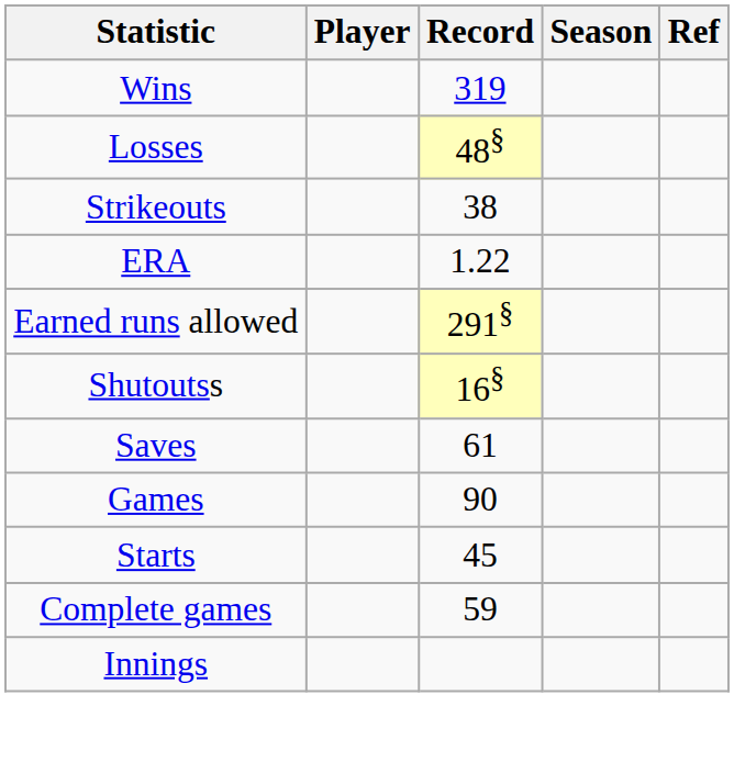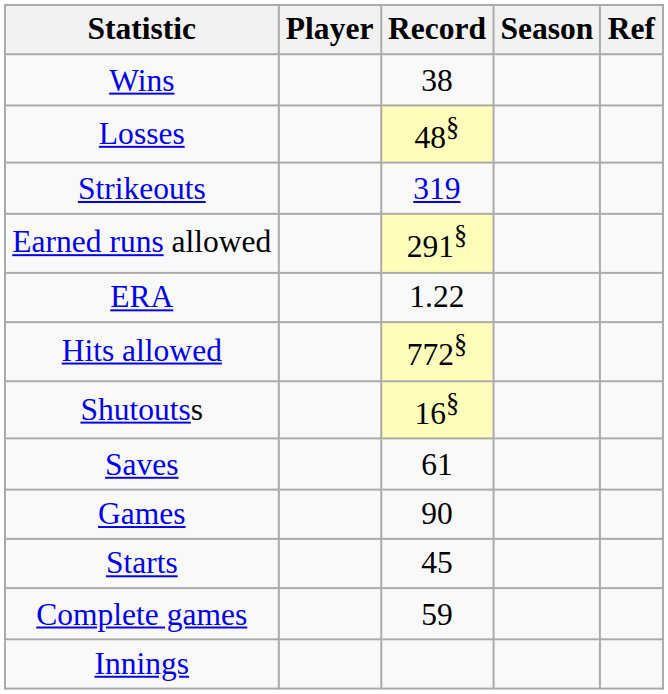Wins | Record: 319 -> 38
Strikeouts | Record: 38 -> 319
rows swapped: ERA <-> Earned runs allowed
+ row: Hits allowed | 772§
